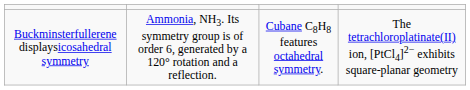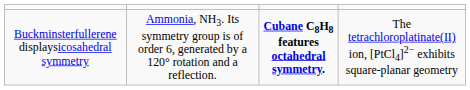Buckminsterfullerene displaysicosahedral symmetry | column 3: normal -> bold
